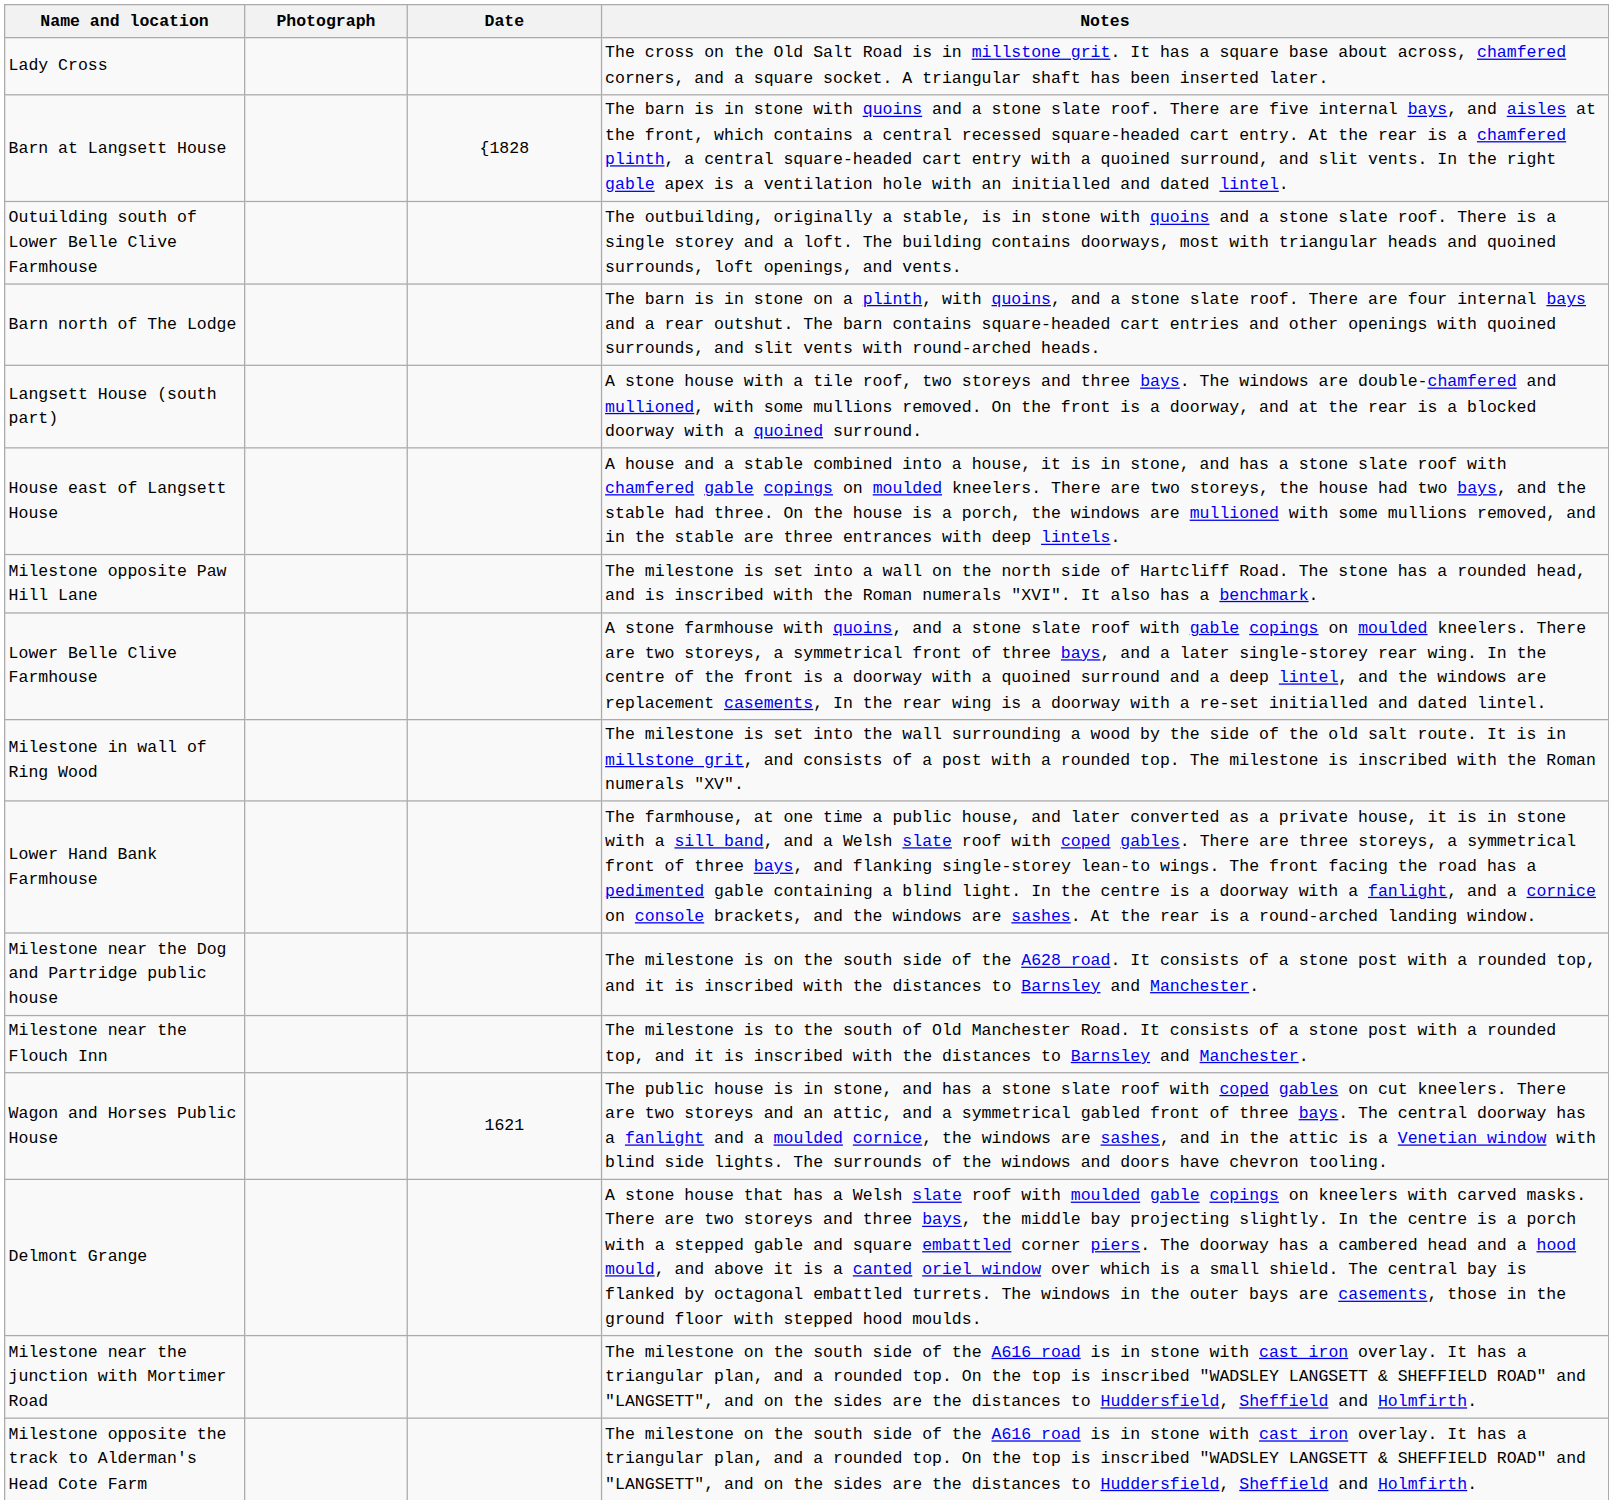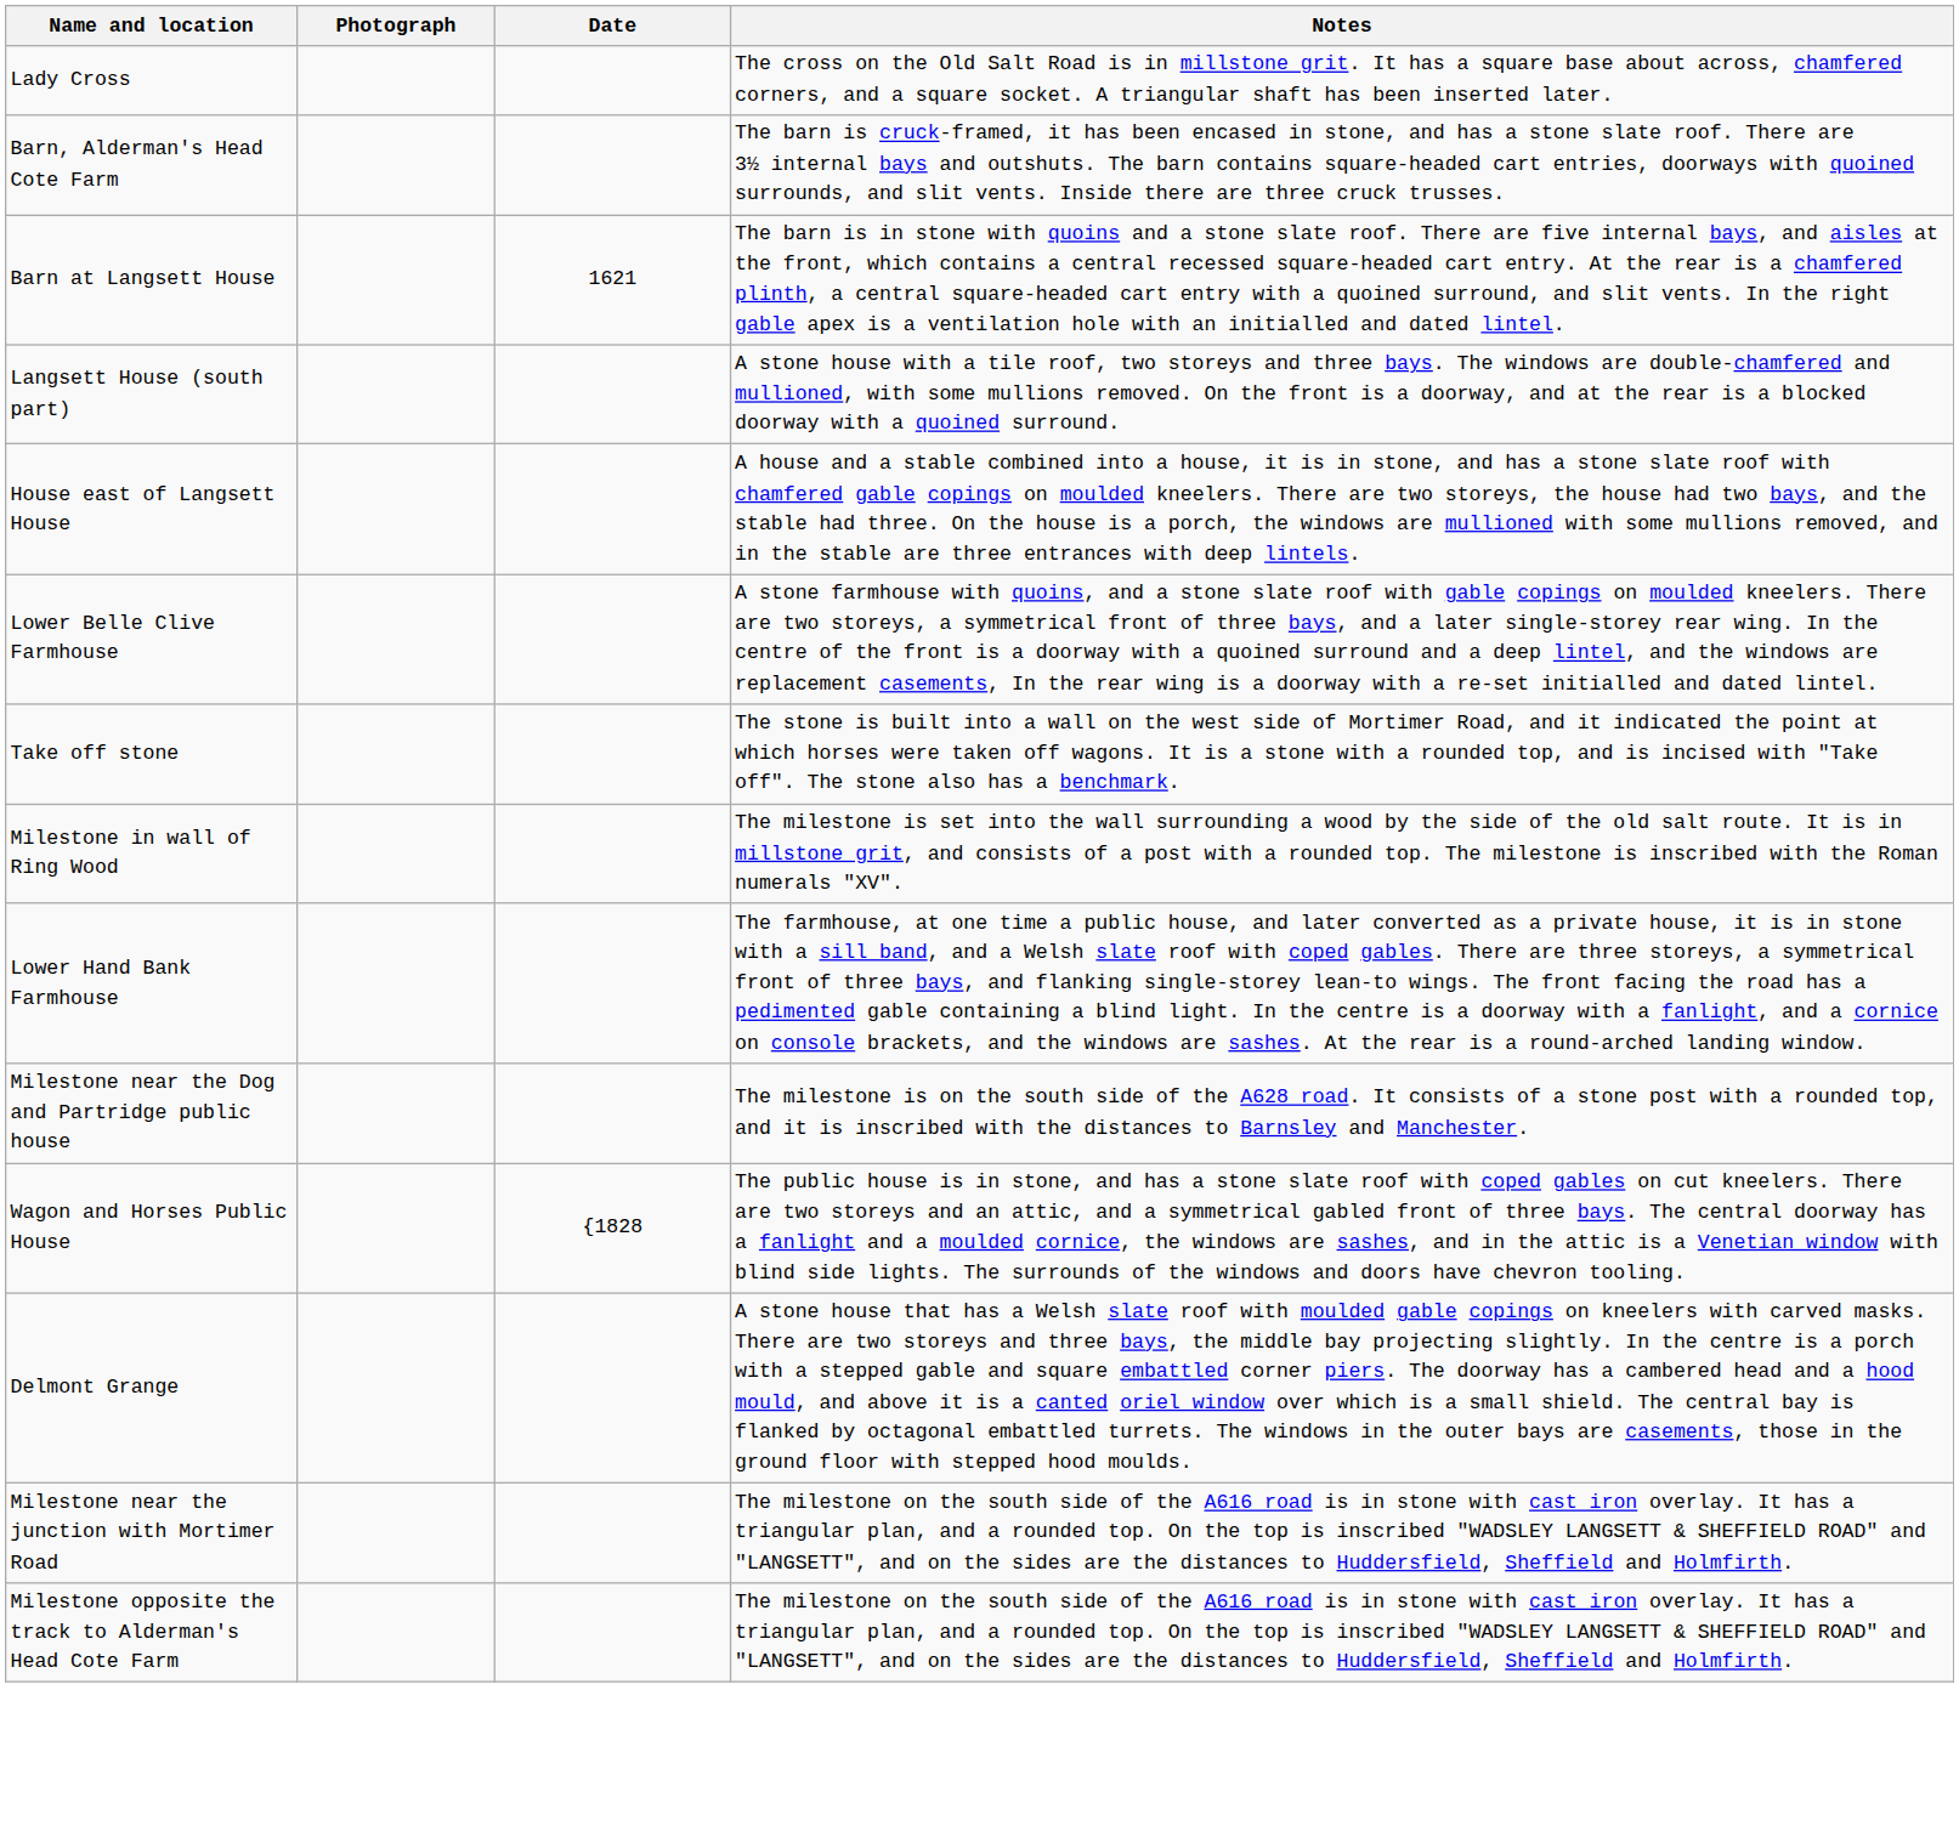+ row: Barn, Alderman's Head Cote Farm | The barn is cruck-framed, it has been encased in stone, and has a stone slate roof. There are 3½ internal bays and outshuts. The barn contains square-headed cart entries, doorways with quoined surrounds, and slit vents. Inside there are three cruck trusses.
Barn at Langsett House | Date: {1828 -> 1621
- row: Outuilding south of Lower Belle Clive Farmhouse | The outbuilding, originally a stable, is in stone with quoins and a stone slate roof. There is a single storey and a loft. The building contains doorways, most with triangular heads and quoined surrounds, loft openings, and vents.
- row: Barn north of The Lodge | The barn is in stone on a plinth, with quoins, and a stone slate roof. There are four internal bays and a rear outshut. The barn contains square-headed cart entries and other openings with quoined surrounds, and slit vents with round-arched heads.
- row: Milestone opposite Paw Hill Lane | The milestone is set into a wall on the north side of Hartcliff Road. The stone has a rounded head, and is inscribed with the Roman numerals "XVI". It also has a benchmark.
+ row: Take off stone | The stone is built into a wall on the west side of Mortimer Road, and it indicated the point at which horses were taken off wagons. It is a stone with a rounded top, and is incised with "Take off". The stone also has a benchmark.
- row: Milestone near the Flouch Inn | The milestone is to the south of Old Manchester Road. It consists of a stone post with a rounded top, and it is inscribed with the distances to Barnsley and Manchester.
Wagon and Horses Public House | Date: 1621 -> {1828
